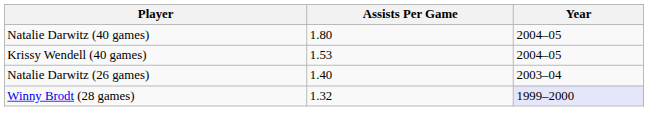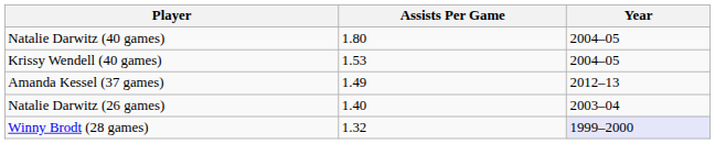+ row: Amanda Kessel (37 games) | 1.49 | 2012–13
